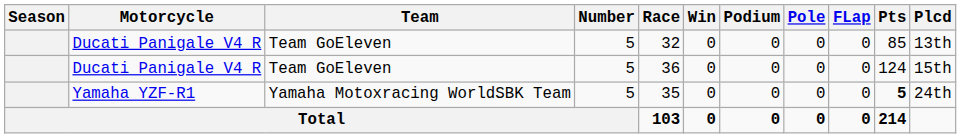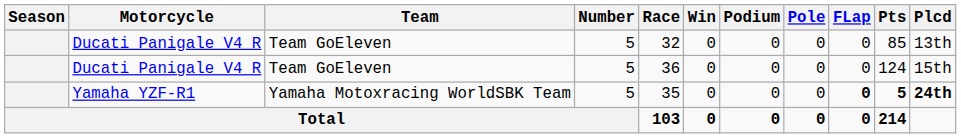Yamaha YZF-R1 | FLap: normal -> bold
Yamaha YZF-R1 | Plcd: normal -> bold
